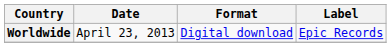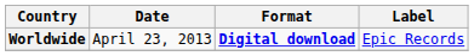Worldwide | Format: normal -> bold
